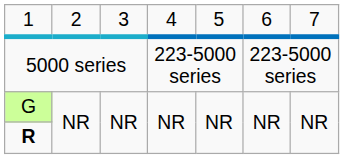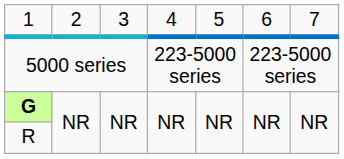G | column 1: normal -> bold
R | column 1: bold -> normal
